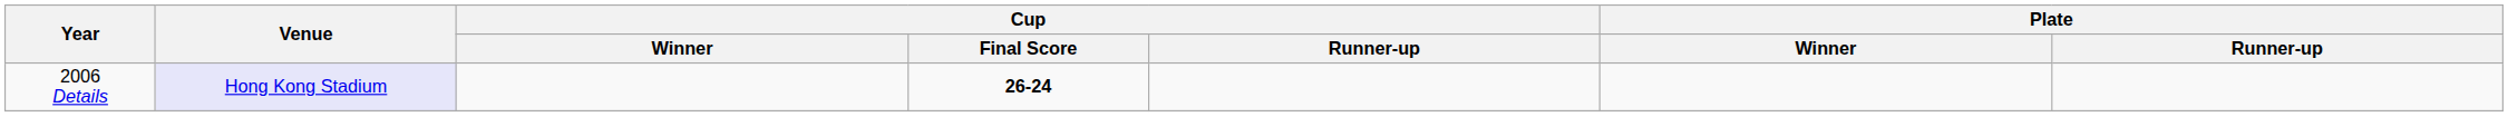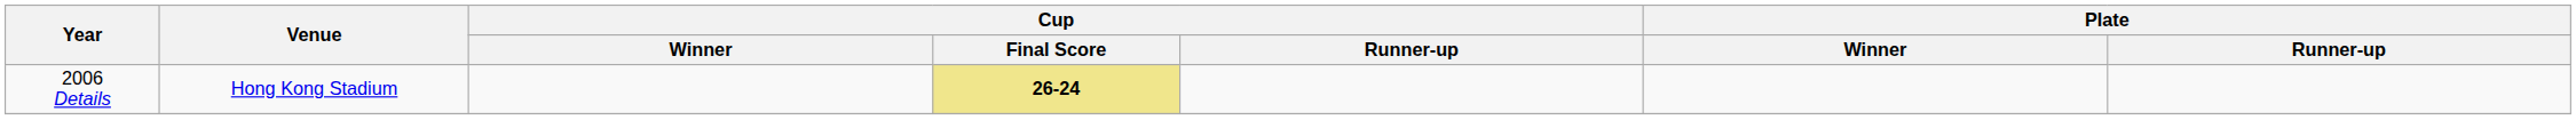2006 Details | Venue: lavender background -> no background
2006 Details | Cup / Final Score: no background -> khaki background
